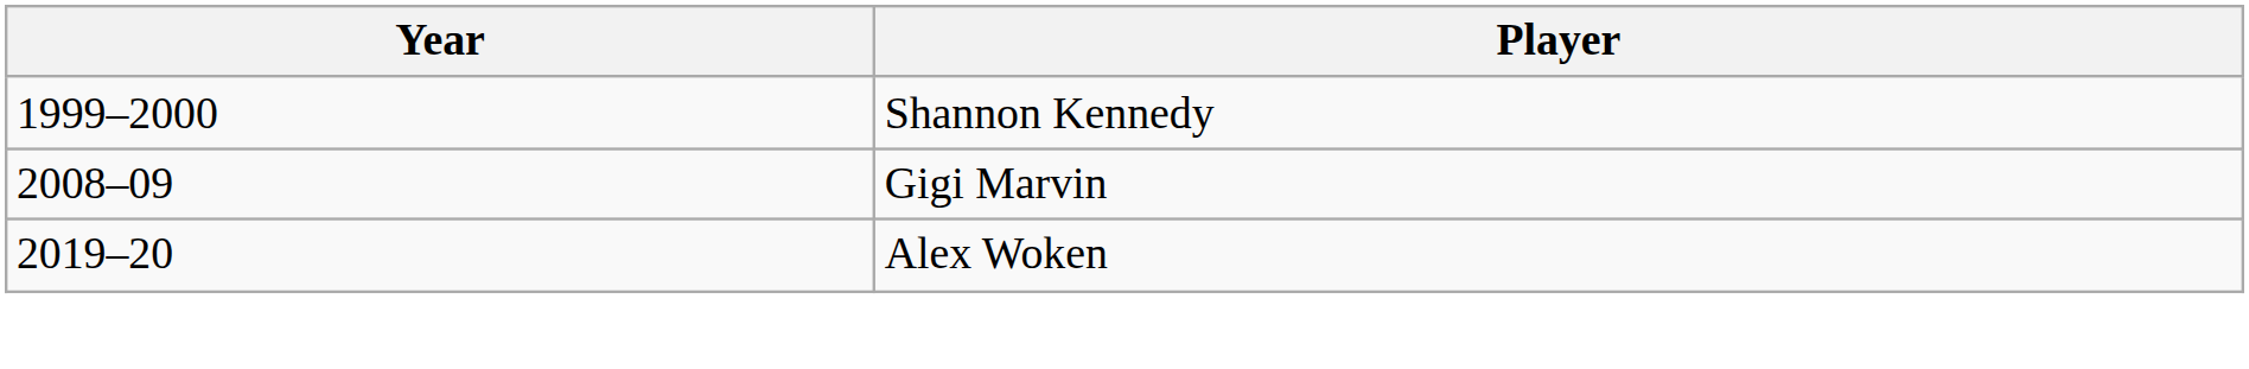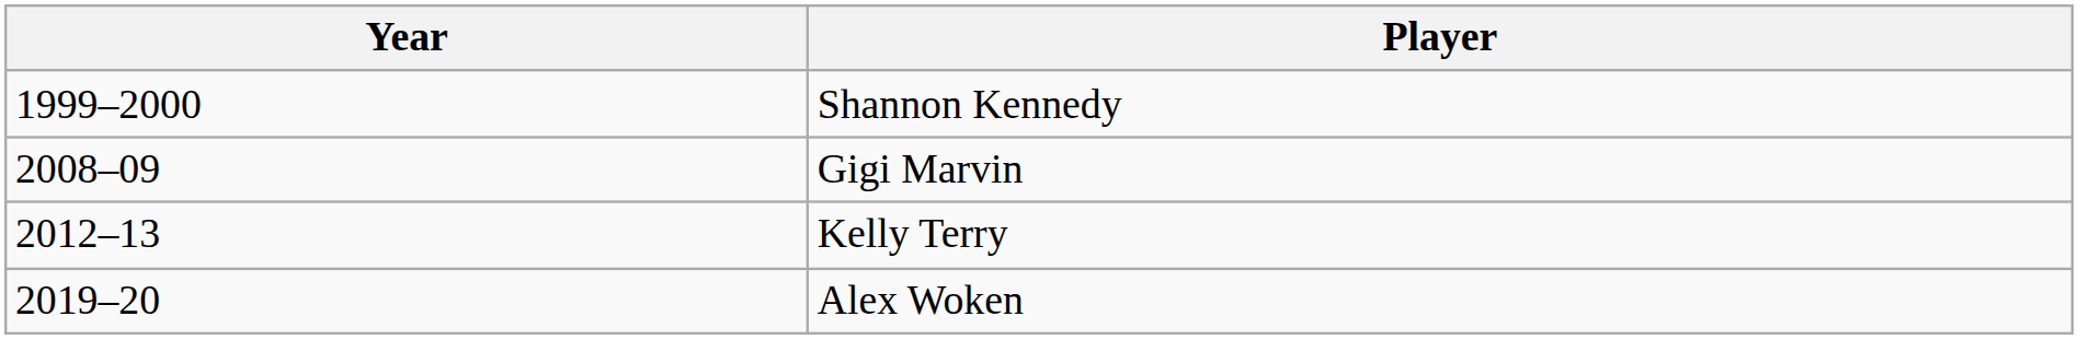+ row: 2012–13 | Kelly Terry
